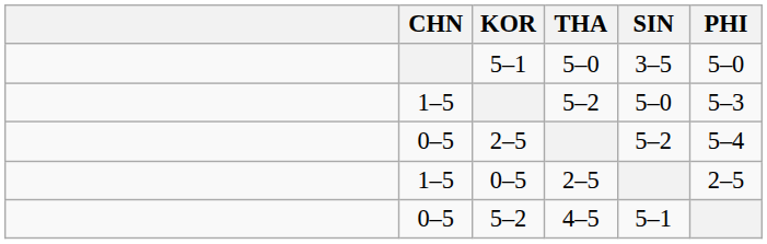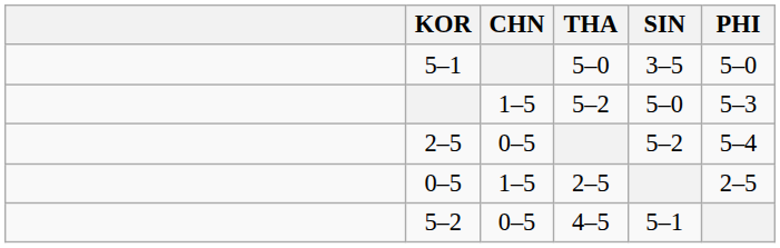columns swapped: CHN <-> KOR
